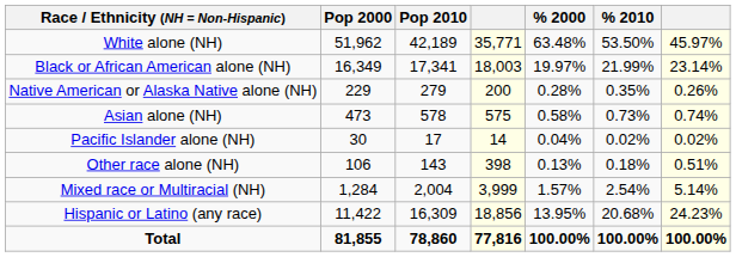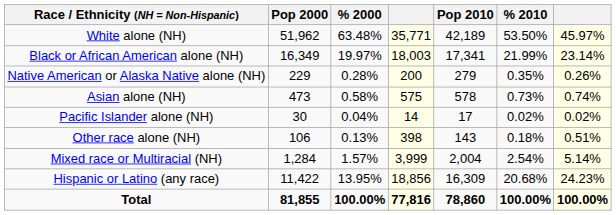columns swapped: Pop 2010 <-> % 2000
